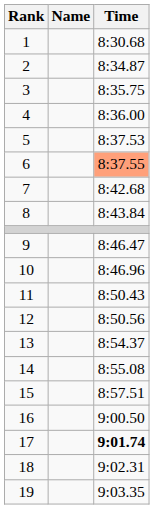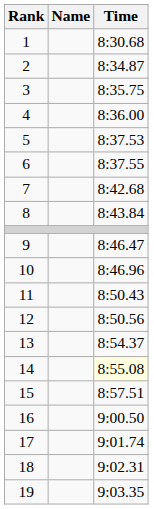6 | Time: lightsalmon background -> no background
14 | Time: no background -> lightyellow background
17 | Time: bold -> normal
